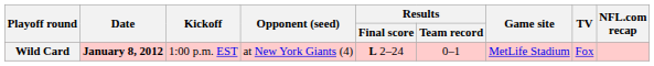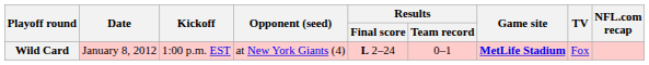Wild Card | Date: bold -> normal
Wild Card | Game site: normal -> bold
